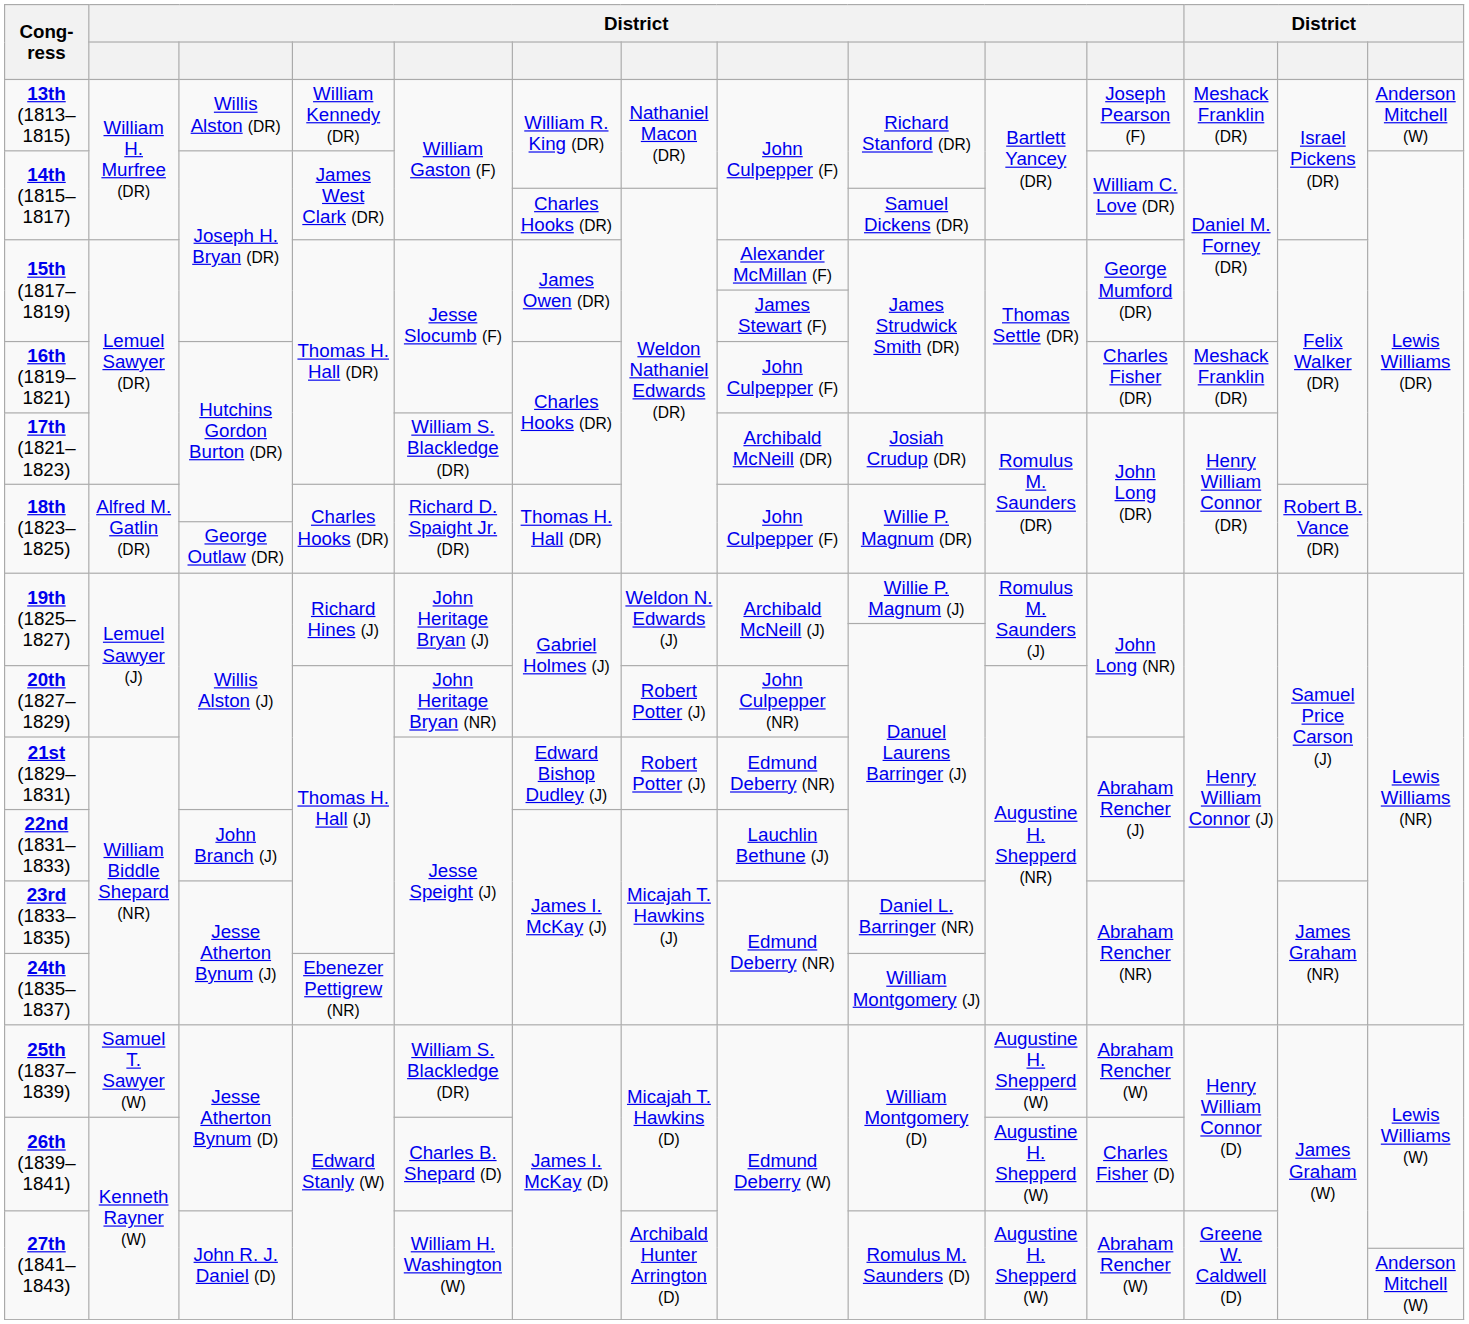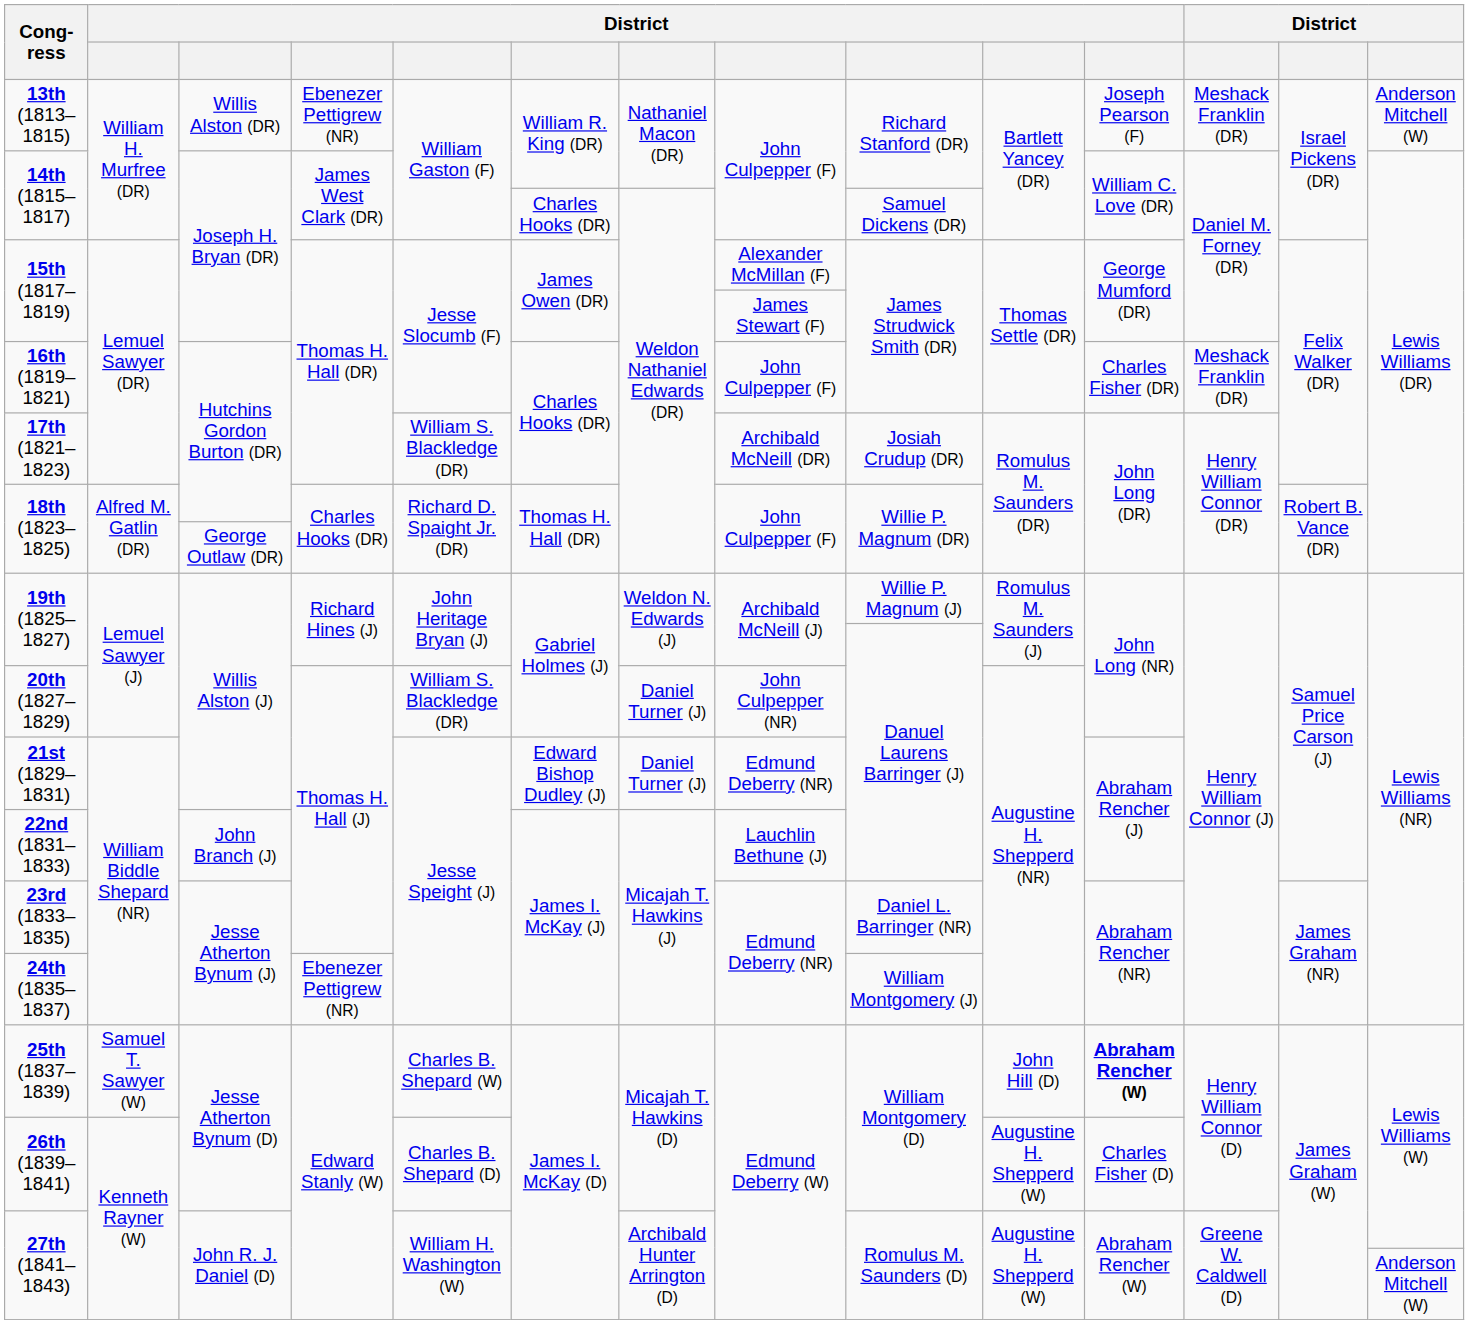13th (1813–1815) | column 4: William Kennedy (DR) -> Ebenezer Pettigrew (NR)
20th (1827–1829) | column 5: John Heritage Bryan (NR) -> William S. Blackledge (DR)
20th (1827–1829) | column 7: Robert Potter (J) -> Daniel Turner (J)
21st (1829–1831) | column 7: Robert Potter (J) -> Daniel Turner (J)
25th (1837–1839) | column 5: William S. Blackledge (DR) -> Charles B. Shepard (W)
25th (1837–1839) | column 10: Augustine H. Shepperd (W) -> John Hill (D)
25th (1837–1839) | column 11: normal -> bold
